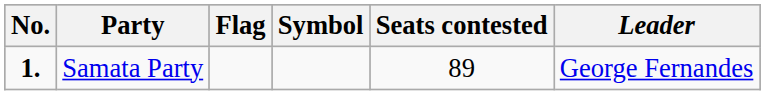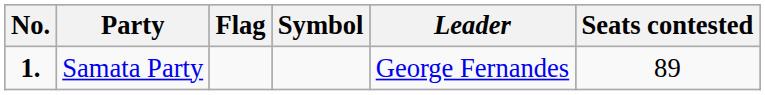columns swapped: Leader <-> Seats contested
